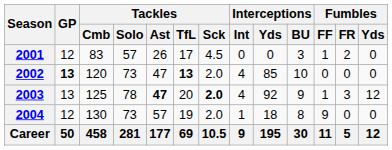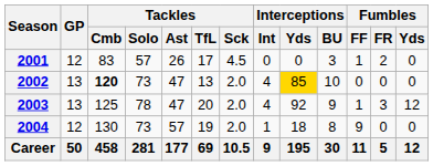2002 | GP: bold -> normal
2002 | Tackles / Cmb: normal -> bold
2002 | Tackles / TfL: bold -> normal
2002 | Interceptions / Yds: no background -> gold background
2003 | Tackles / Ast: bold -> normal
2003 | Tackles / Sck: bold -> normal
